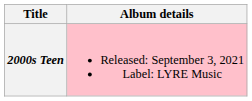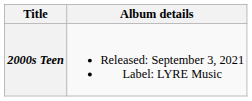2000s Teen | Album details: pink background -> no background
